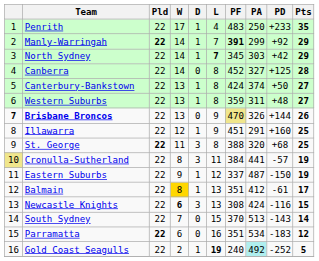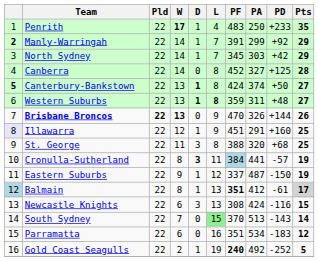Penrith | W: normal -> bold
Manly-Warringah | column 1: normal -> bold
Manly-Warringah | Pld: bold -> normal
Manly-Warringah | PF: bold -> normal
North Sydney | L: bold -> normal
Canterbury-Bankstown | column 1: normal -> bold
Canterbury-Bankstown | D: normal -> bold
Western Suburbs | D: normal -> bold
Western Suburbs | L: normal -> bold
Brisbane Broncos | column 1: bold -> normal
Brisbane Broncos | Pld: normal -> bold
Brisbane Broncos | W: normal -> bold
Brisbane Broncos | PF: khaki background -> no background
Illawarra | column 1: no background -> lavender background
St. George | Pld: bold -> normal
Cronulla-Sutherland | column 1: khaki background -> no background
Cronulla-Sutherland | D: normal -> bold
Cronulla-Sutherland | PF: no background -> lightblue background
Balmain | column 1: no background -> lightblue background
Balmain | W: gold background -> no background
Balmain | PF: normal -> bold
Balmain | Pts: no background -> lightgrey background
Newcastle Knights | W: bold -> normal
South Sydney | L: no background -> lightgreen background
Parramatta | Pld: bold -> normal
Gold Coast Seagulls | L: bold -> normal
Gold Coast Seagulls | PF: normal -> bold
Gold Coast Seagulls | PA: paleturquoise background -> no background
